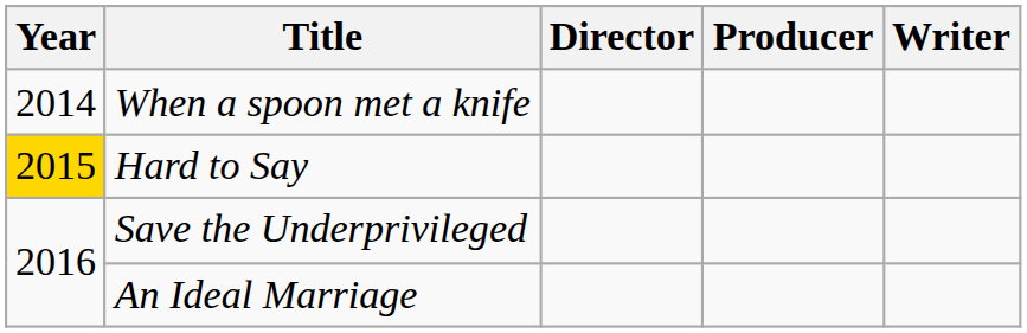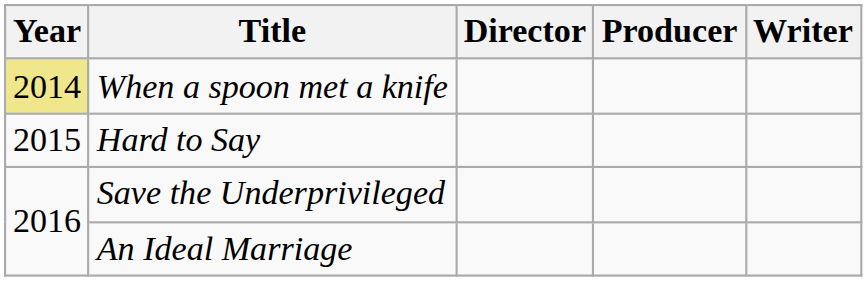When a spoon met a knife | Year: no background -> khaki background
Hard to Say | Year: gold background -> no background
